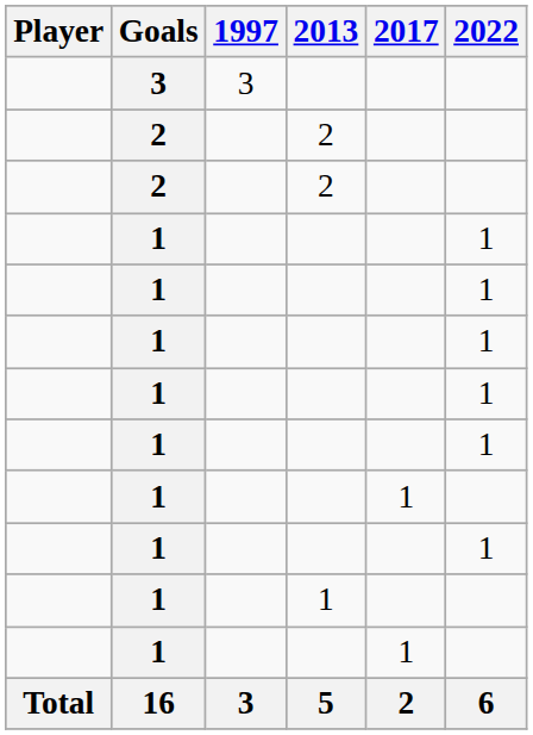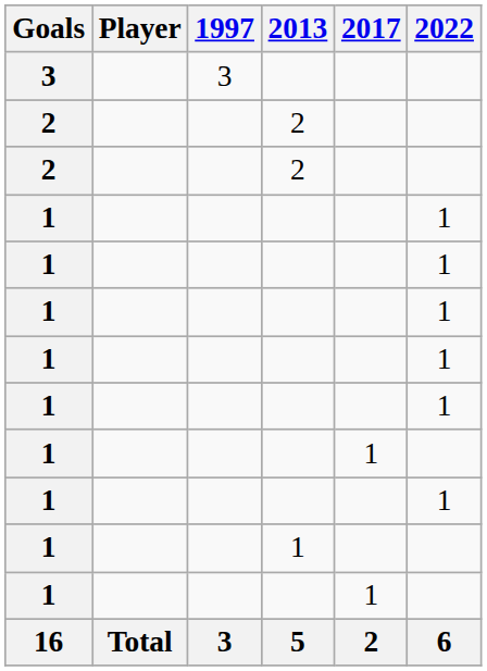columns swapped: Player <-> Goals
